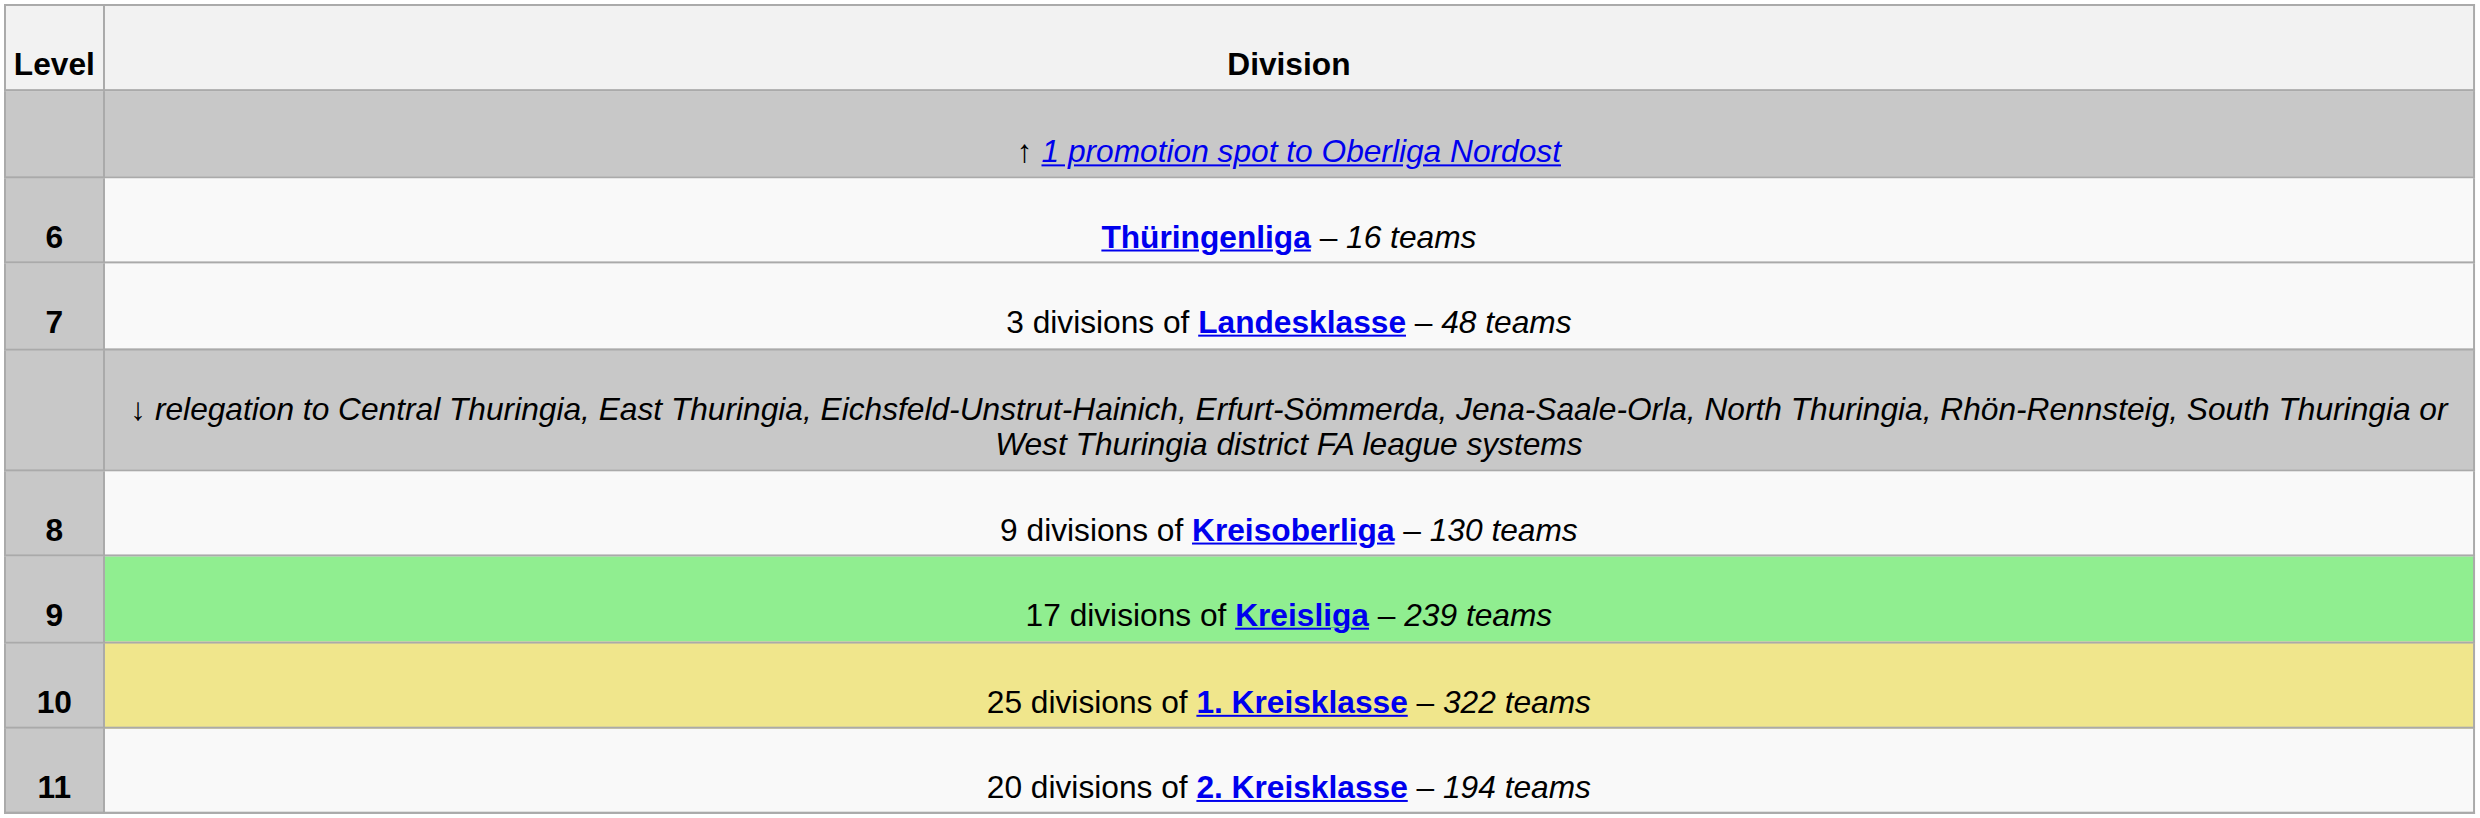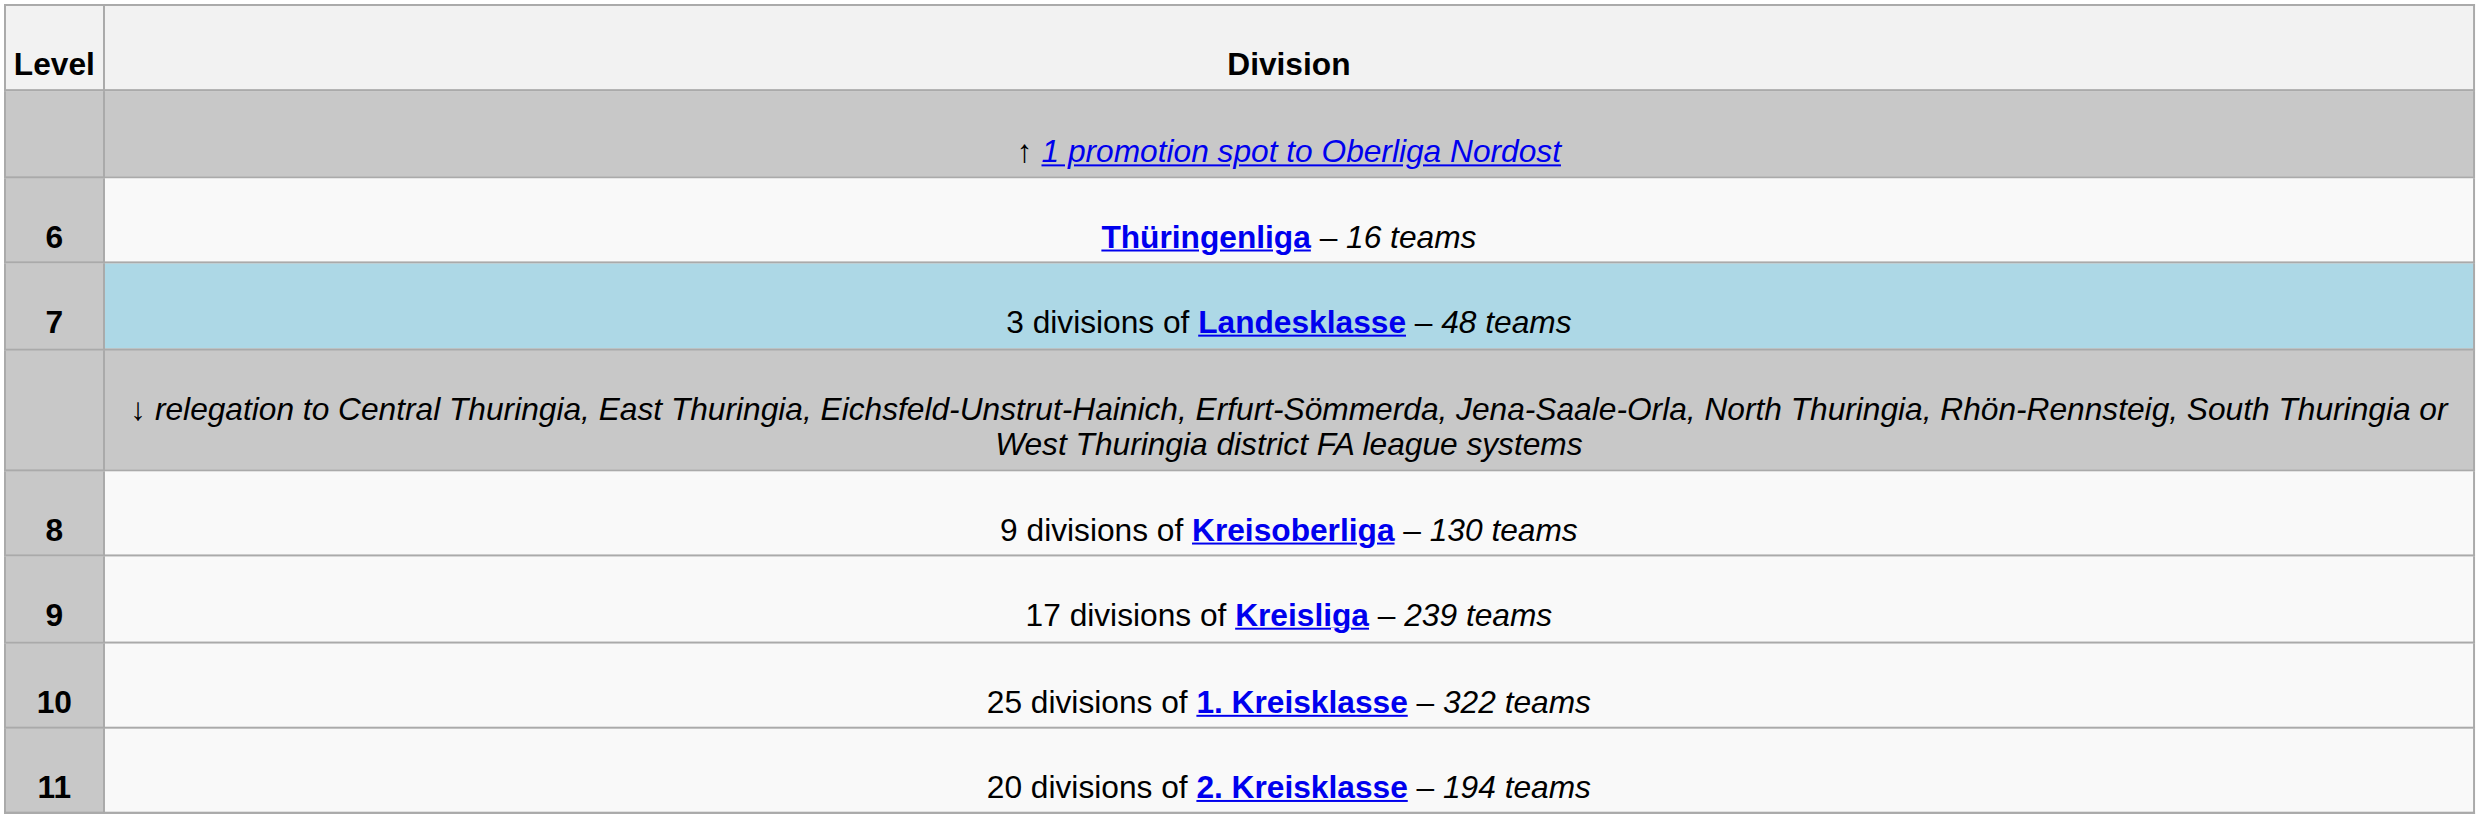3 divisions of Landesklasse – 48 teams | Division: no background -> lightblue background
17 divisions of Kreisliga – 239 teams | Division: lightgreen background -> no background
25 divisions of 1. Kreisklasse – 322 teams | Division: khaki background -> no background
